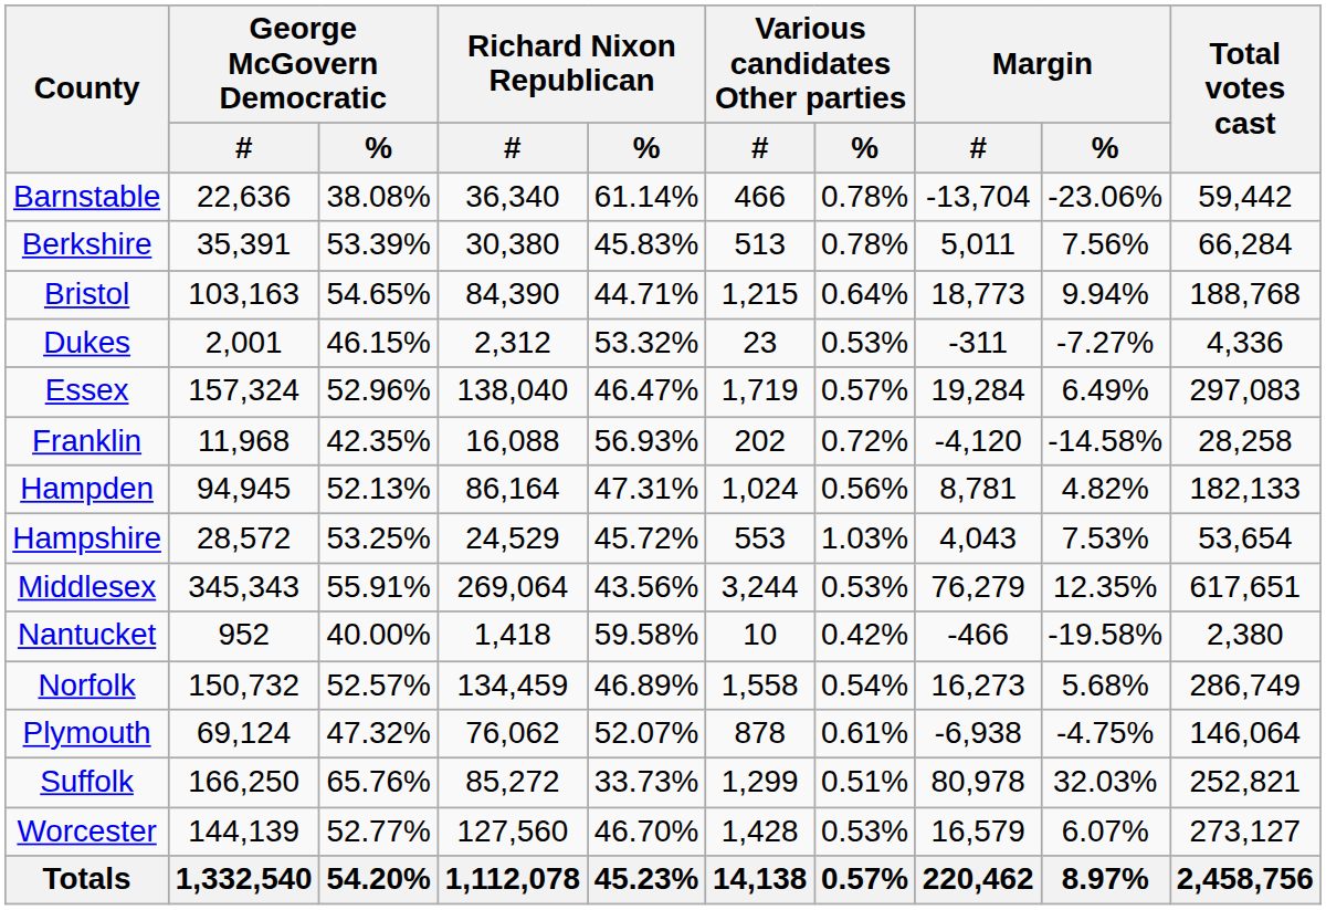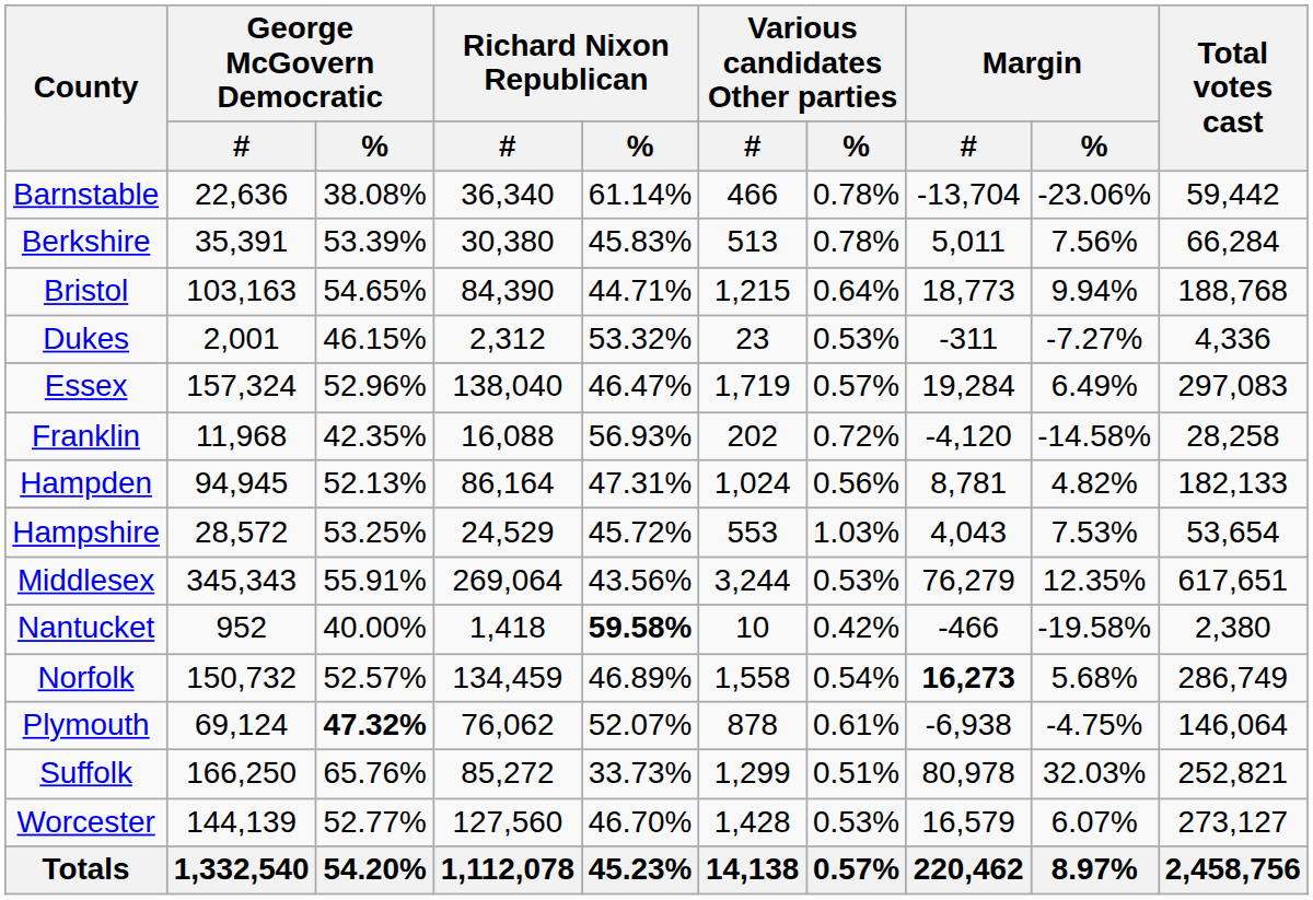Nantucket | Richard Nixon Republican / %: normal -> bold
Norfolk | Margin / #: normal -> bold
Plymouth | George McGovern Democratic / %: normal -> bold
